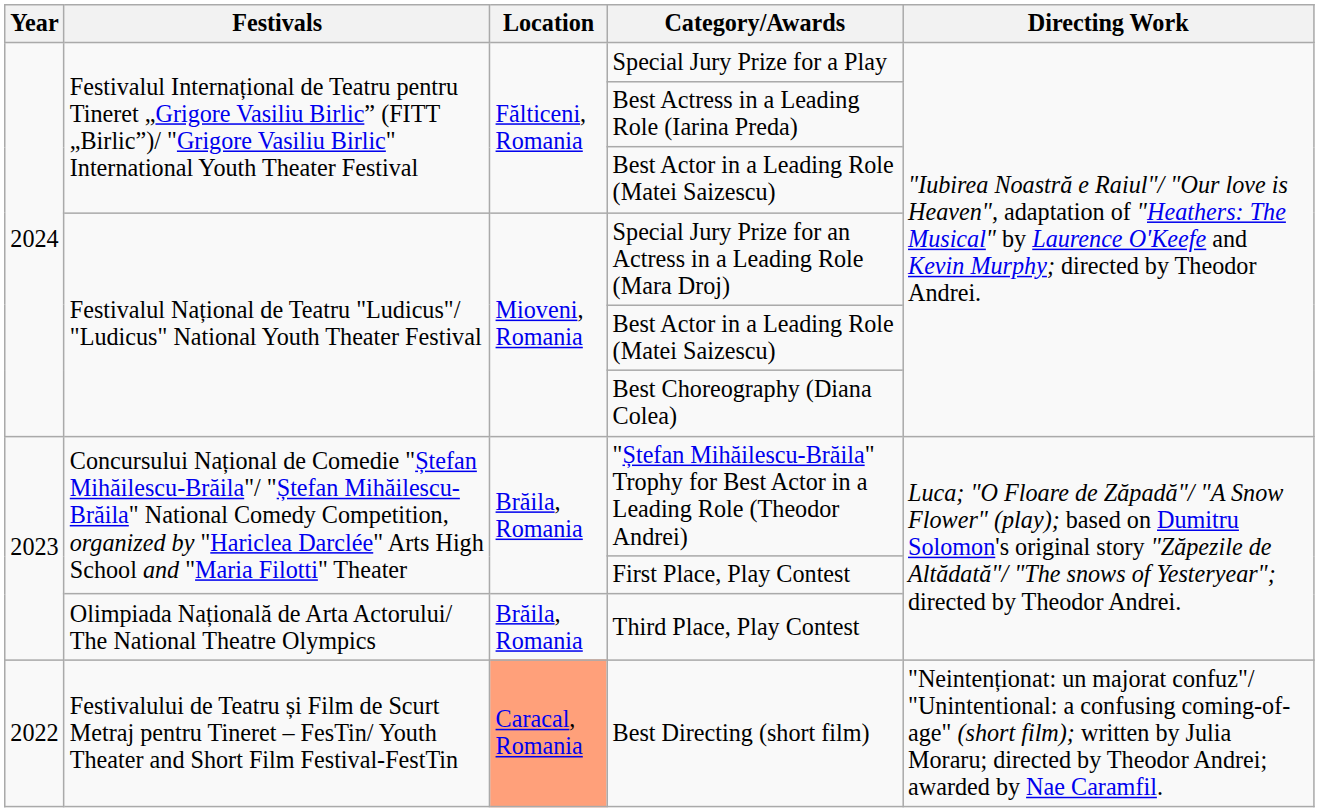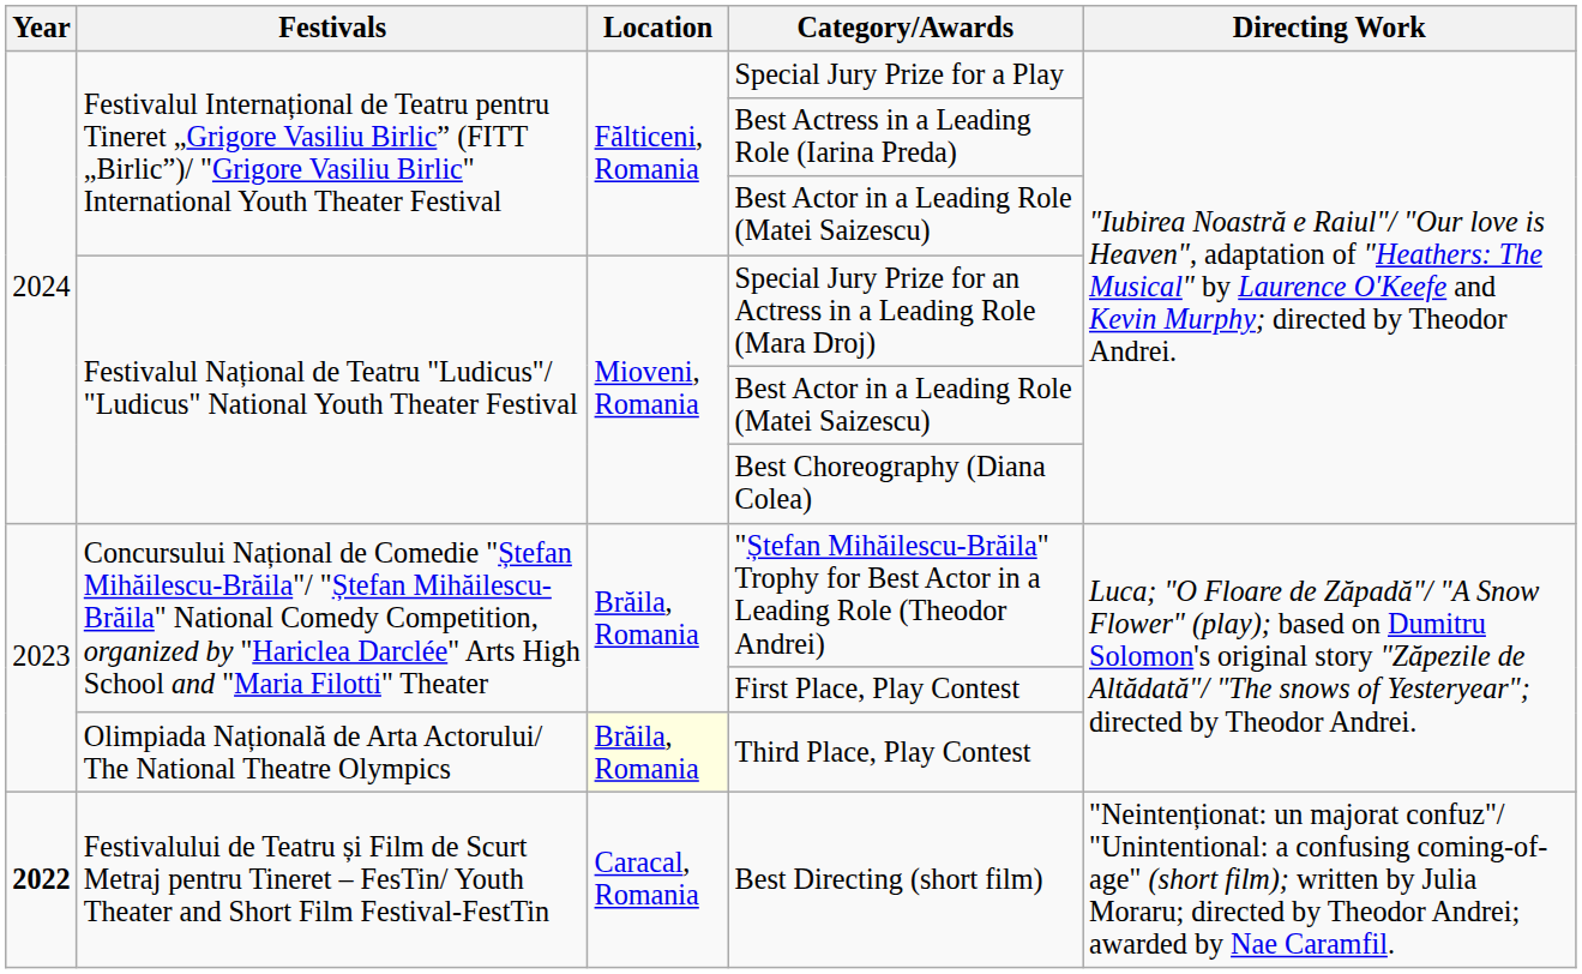Third Place, Play Contest | Location: no background -> lightyellow background
Best Directing (short film) | Year: normal -> bold
Best Directing (short film) | Location: lightsalmon background -> no background
